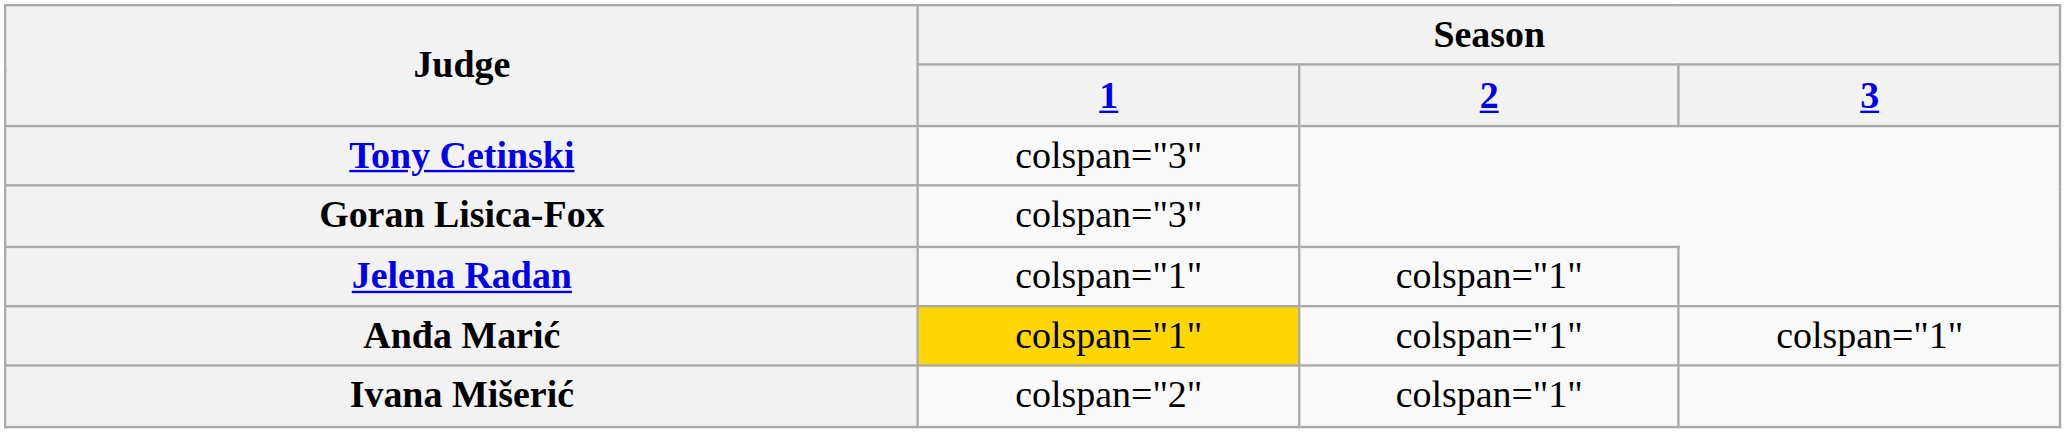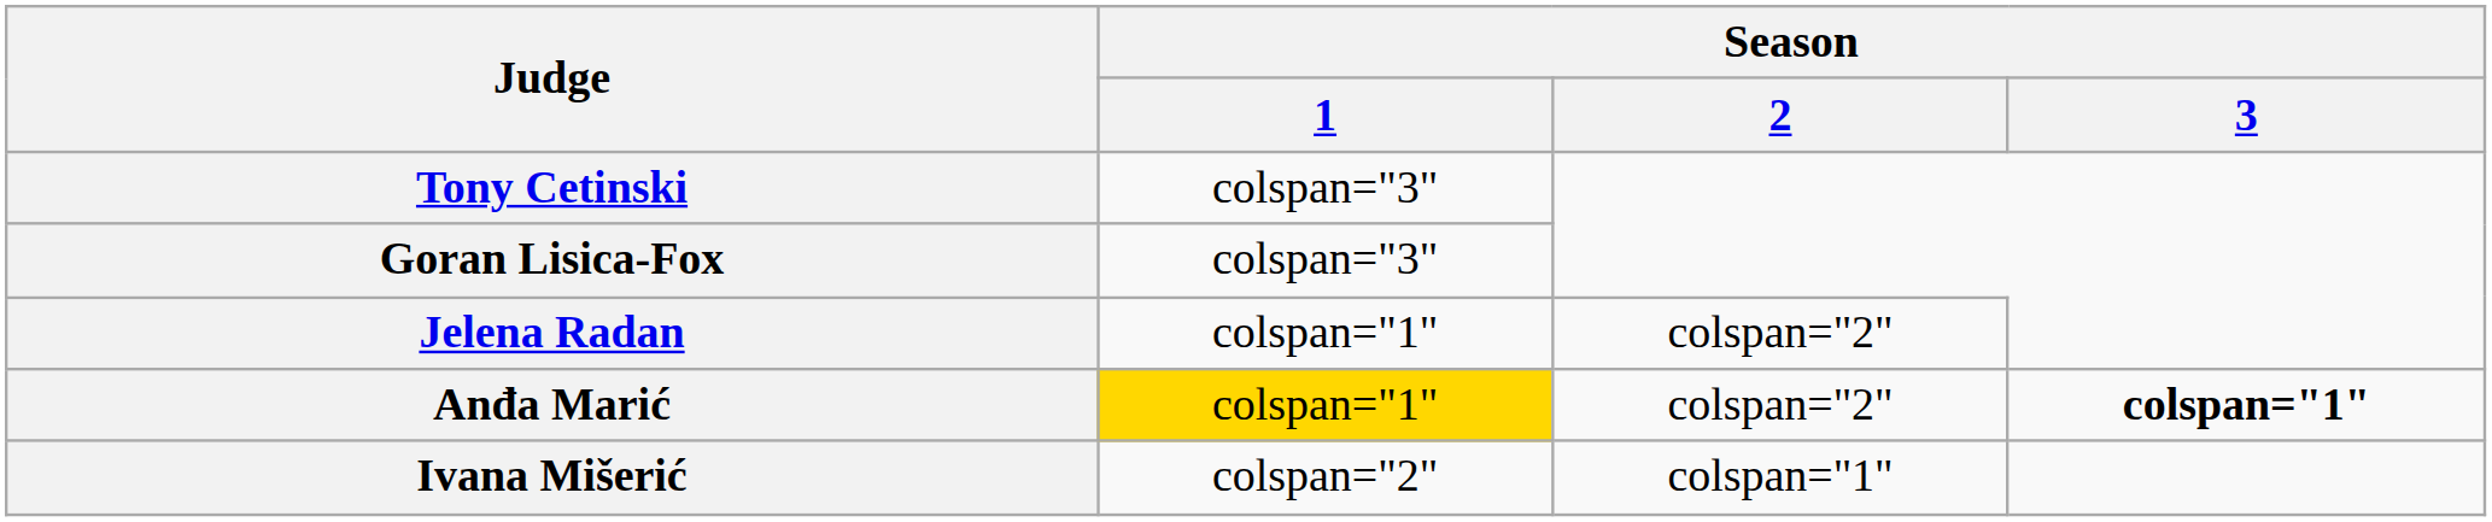Jelena Radan | Season / 2: colspan="1" -> colspan="2"
Anđa Marić | Season / 2: colspan="1" -> colspan="2"
Anđa Marić | Season / 3: normal -> bold
